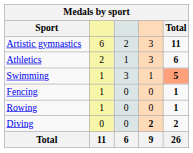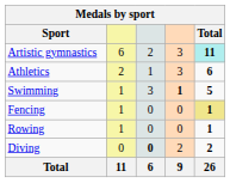Artistic gymnastics | Total: no background -> paleturquoise background
Swimming | column 4: normal -> bold
Swimming | Total: lightsalmon background -> no background
Fencing | Total: no background -> khaki background
Diving | column 3: normal -> bold
Diving | column 4: bold -> normal
